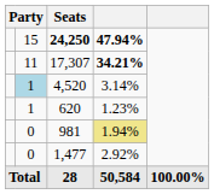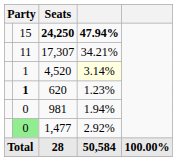17,307 | column 4: bold -> normal
4,520 | column 2: lightblue background -> no background
4,520 | column 4: no background -> lightyellow background
620 | column 2: normal -> bold
981 | column 4: khaki background -> no background
1,477 | column 2: no background -> lightgreen background
